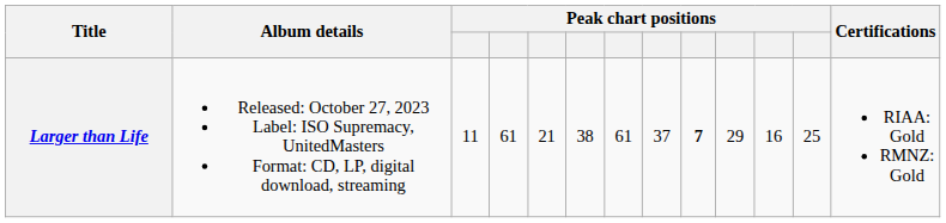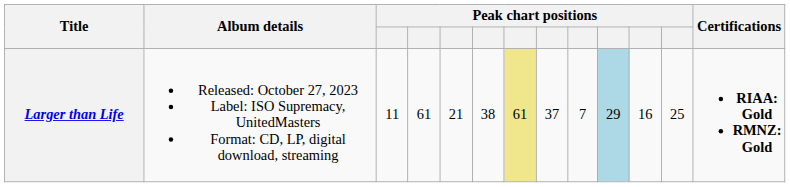Larger than Life | column 7: no background -> khaki background
Larger than Life | column 9: bold -> normal
Larger than Life | column 10: no background -> lightblue background
Larger than Life | Certifications: normal -> bold
